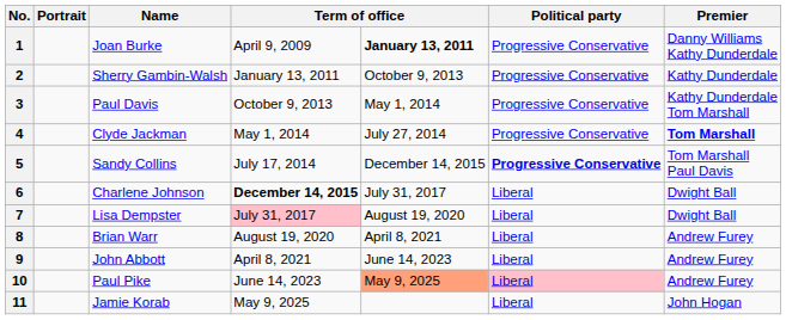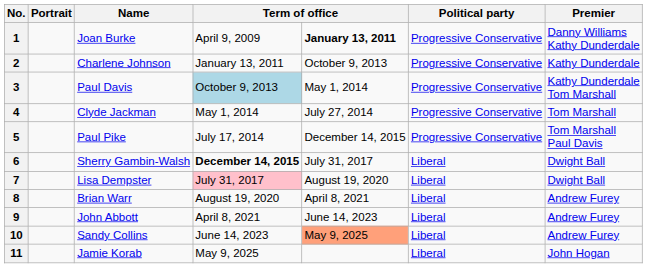2 | Name: Sherry Gambin-Walsh -> Charlene Johnson
3 | column 4: no background -> lightblue background
4 | Premier: bold -> normal
5 | Name: Sandy Collins -> Paul Pike
5 | Political party: bold -> normal
6 | Name: Charlene Johnson -> Sherry Gambin-Walsh
10 | Name: Paul Pike -> Sandy Collins
10 | Political party: pink background -> no background
